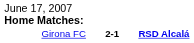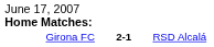Girona FC | column 3: bold -> normal
